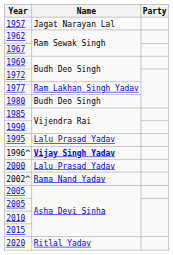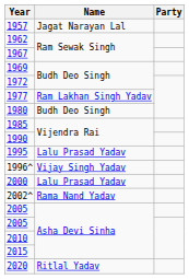1996^ | Name: bold -> normal
2020 | Year: lightyellow background -> no background
